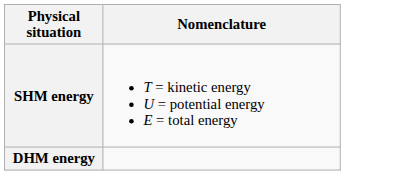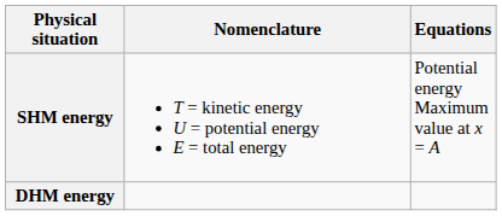+ column: Equations | Potential energy Maximum value at x = A
